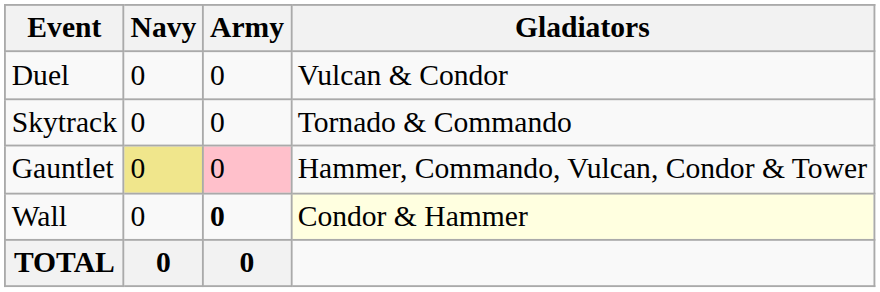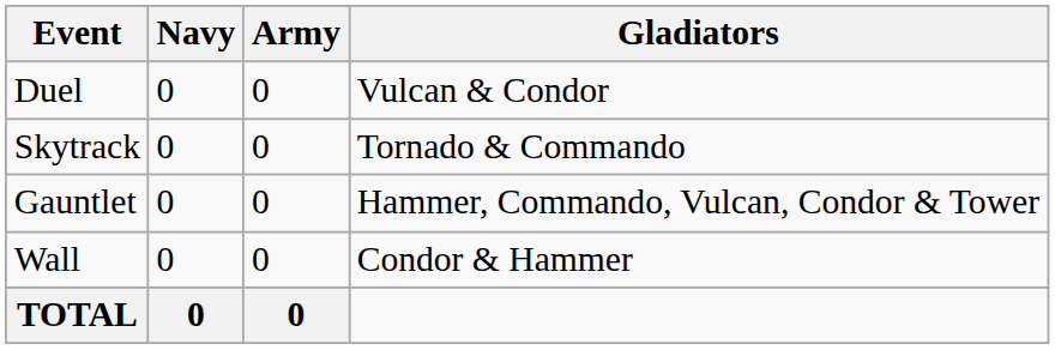Gauntlet | Navy: khaki background -> no background
Gauntlet | Army: pink background -> no background
Wall | Army: bold -> normal
Wall | Gladiators: lightyellow background -> no background
